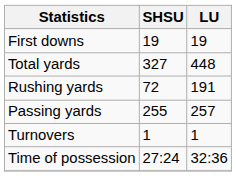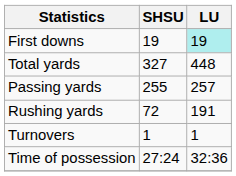First downs | LU: no background -> paleturquoise background
rows swapped: Rushing yards <-> Passing yards
